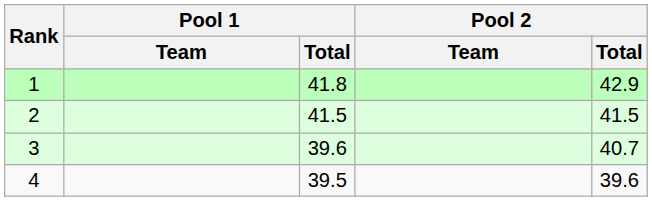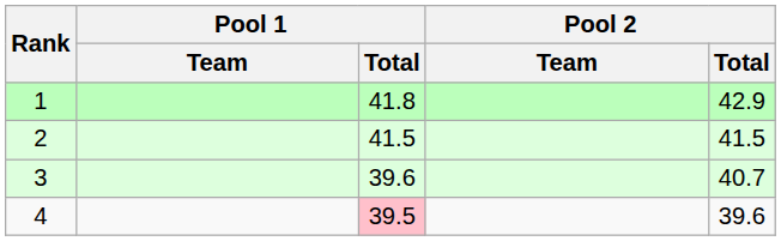4 | Pool 1 / Total: no background -> pink background
